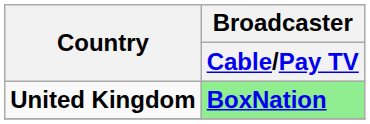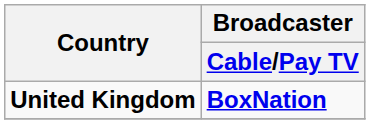United Kingdom | Broadcaster / Cable/Pay TV: lightgreen background -> no background
